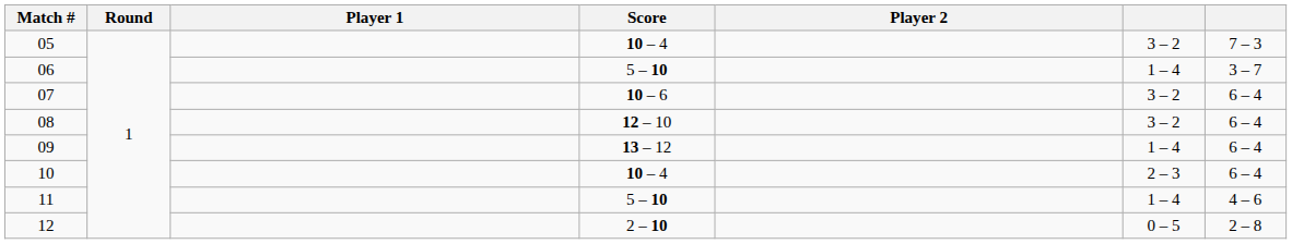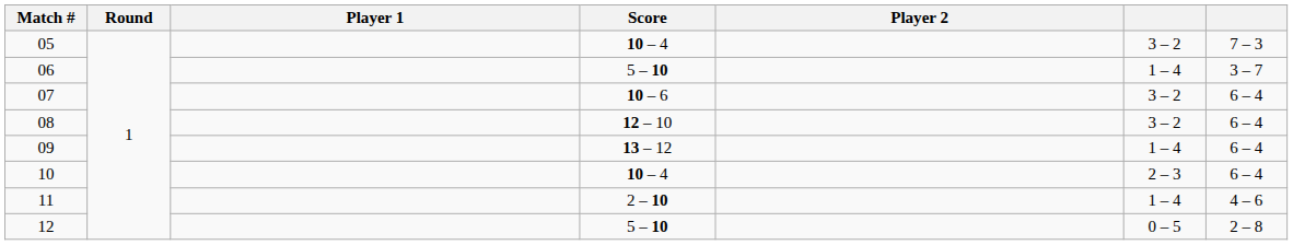11 | Score: 5 – 10 -> 2 – 10
12 | Score: 2 – 10 -> 5 – 10
